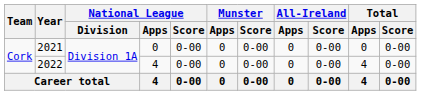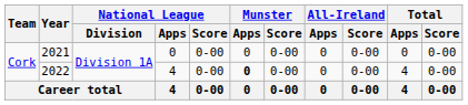2022 | Munster / Apps: normal -> bold
